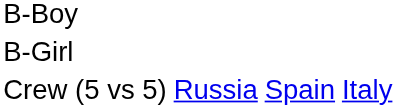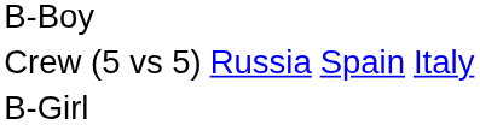rows swapped: B-Girl <-> Crew (5 vs 5)
